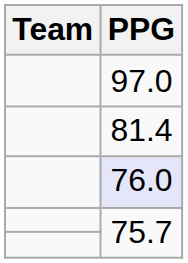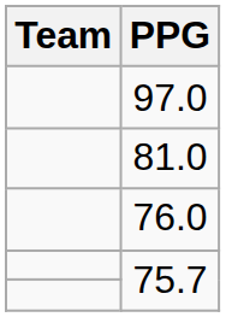row 3 | PPG: 81.4 -> 81.0
row 4 | PPG: lavender background -> no background
